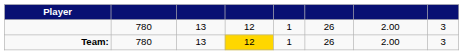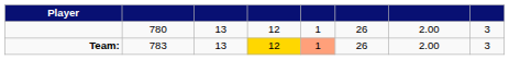Team: | column 2: 780 -> 783
Team: | column 5: no background -> lightsalmon background
